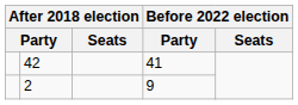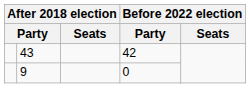row 3 | column 2: 42 -> 43
row 3 | column 4: 41 -> 42
row 4 | column 2: 2 -> 9
row 4 | column 4: 9 -> 0
